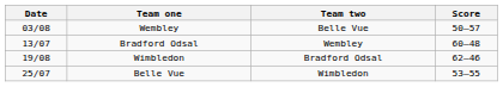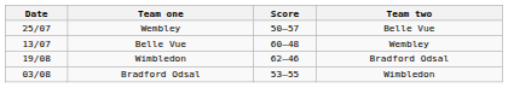columns swapped: Score <-> Team two
row 2 | Date: 03/08 -> 25/07
row 3 | Team one: Bradford Odsal -> Belle Vue
row 5 | Date: 25/07 -> 03/08
row 5 | Team one: Belle Vue -> Bradford Odsal
